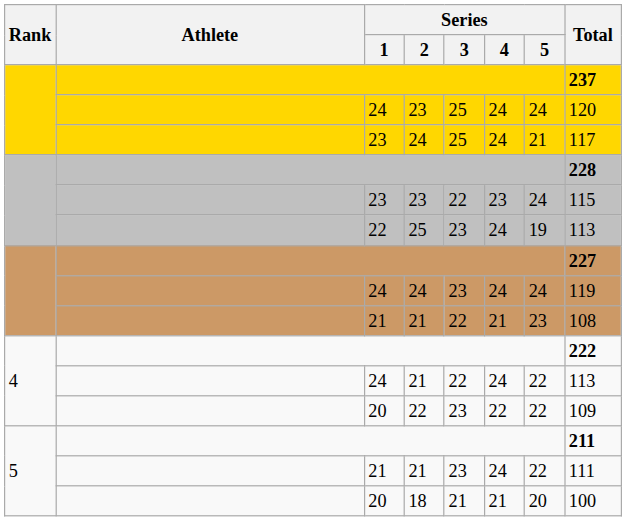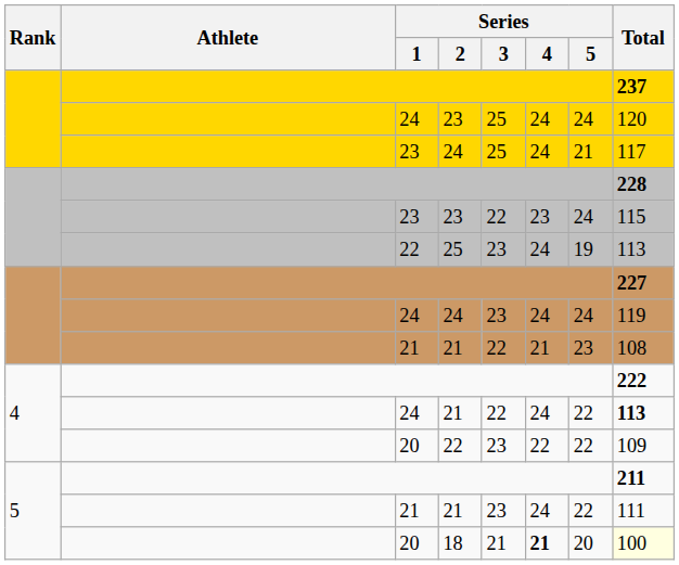4 / 21 | Total: normal -> bold
18 | Series / 4: normal -> bold
18 | Total: no background -> lightyellow background
